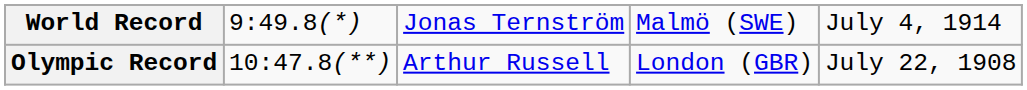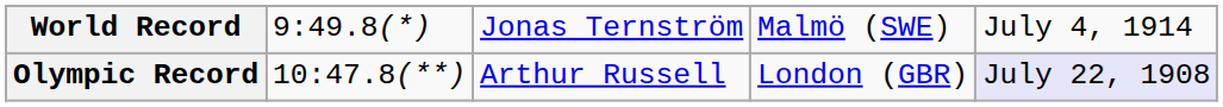Olympic Record | column 5: no background -> lavender background
